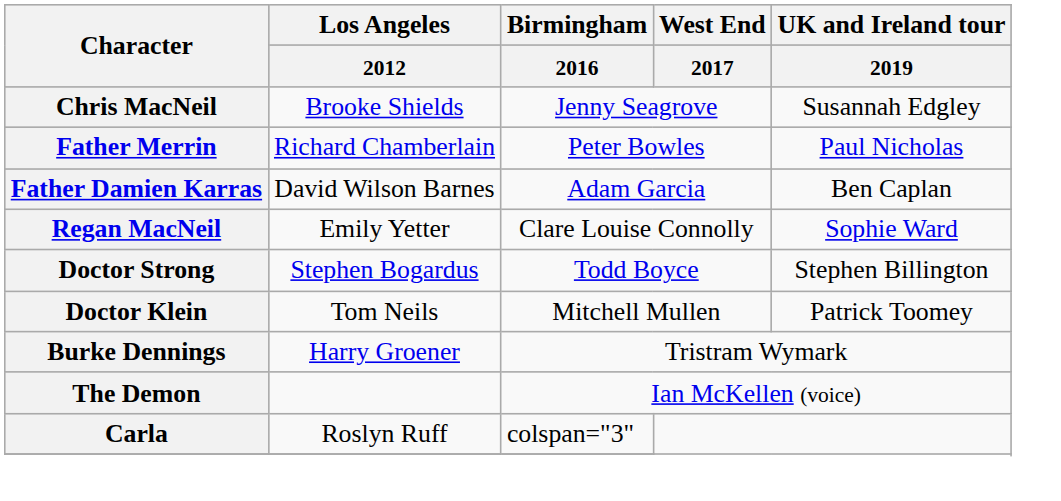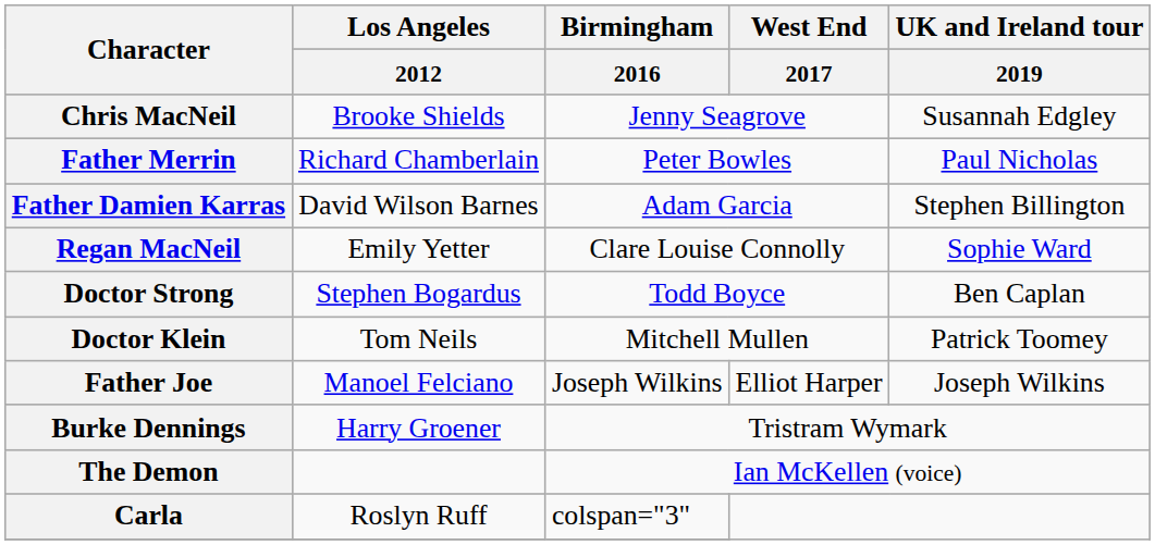Father Damien Karras | UK and Ireland tour / 2019: Ben Caplan -> Stephen Billington
Doctor Strong | UK and Ireland tour / 2019: Stephen Billington -> Ben Caplan
+ row: Father Joe | Manoel Felciano | Joseph Wilkins | Elliot Harper | Joseph Wilkins
